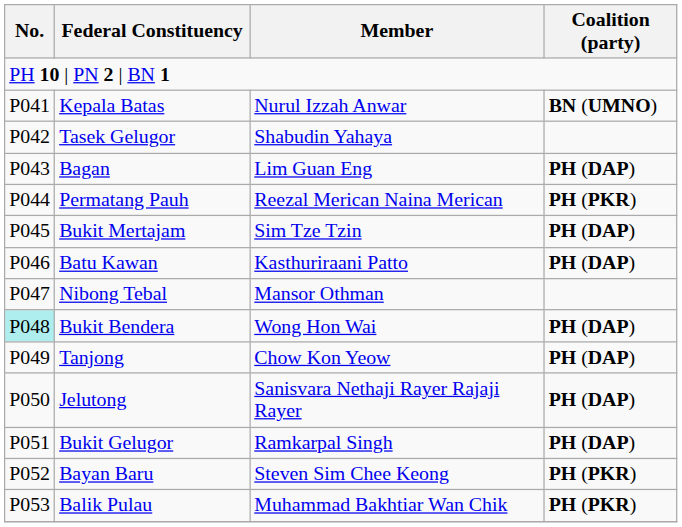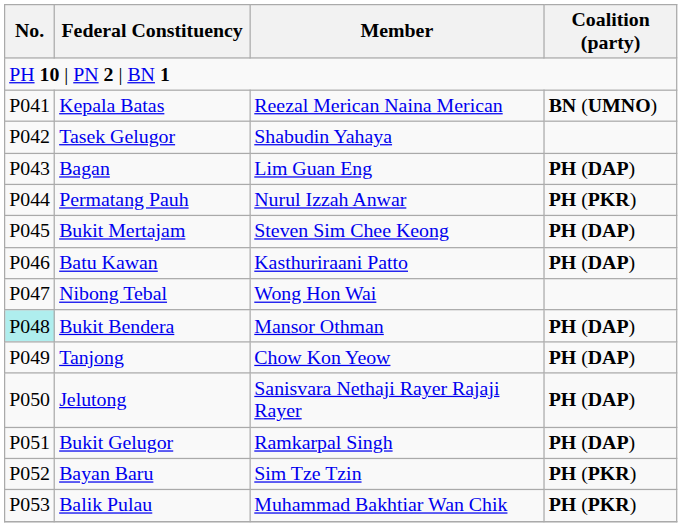Kepala Batas | Member: Nurul Izzah Anwar -> Reezal Merican Naina Merican
Permatang Pauh | Member: Reezal Merican Naina Merican -> Nurul Izzah Anwar
Bukit Mertajam | Member: Sim Tze Tzin -> Steven Sim Chee Keong
Nibong Tebal | Member: Mansor Othman -> Wong Hon Wai
Bukit Bendera | Member: Wong Hon Wai -> Mansor Othman
Bayan Baru | Member: Steven Sim Chee Keong -> Sim Tze Tzin
